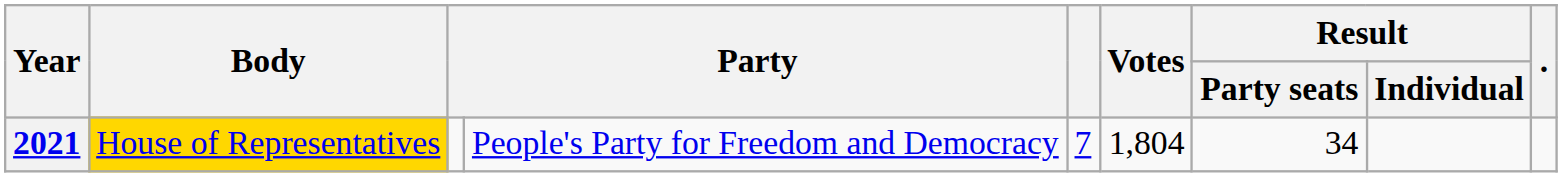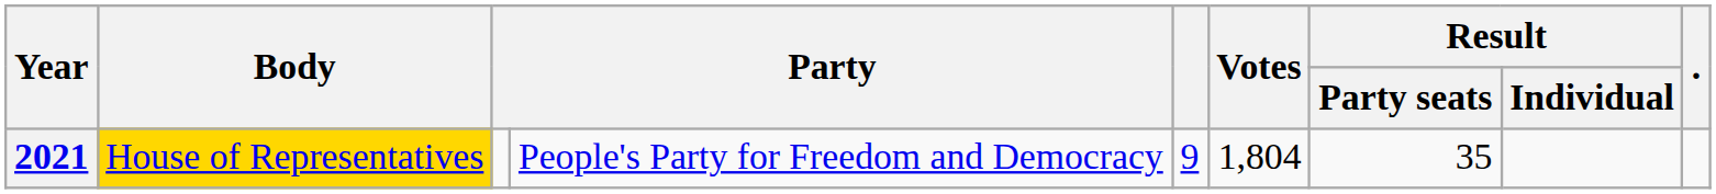2021 | column 5: 7 -> 9
2021 | Result / Party seats: 34 -> 35
